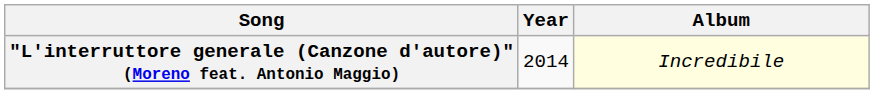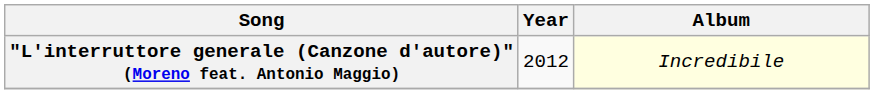row 2 | Year: 2014 -> 2012
